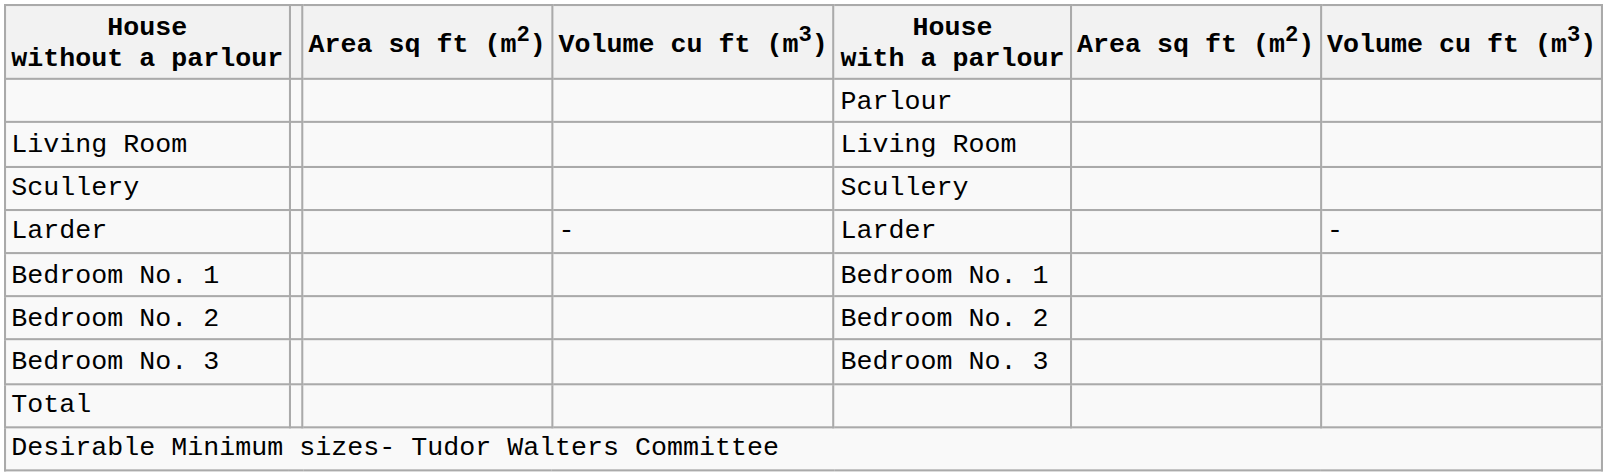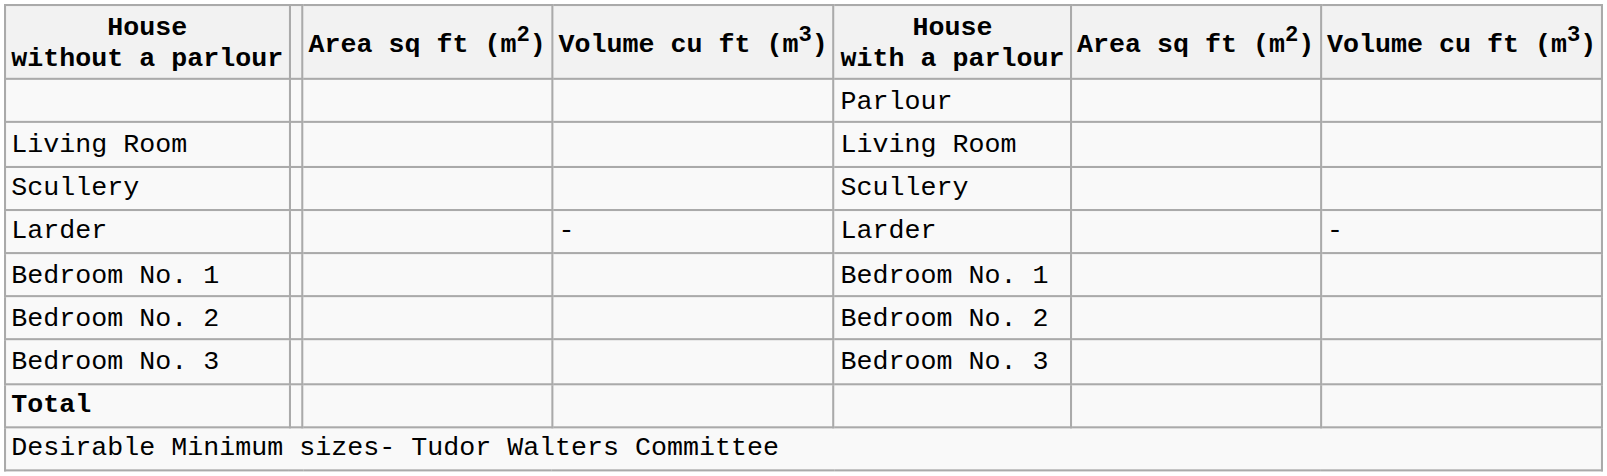Total | House without a parlour: normal -> bold
